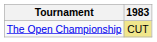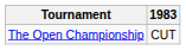The Open Championship | 1983: khaki background -> no background
